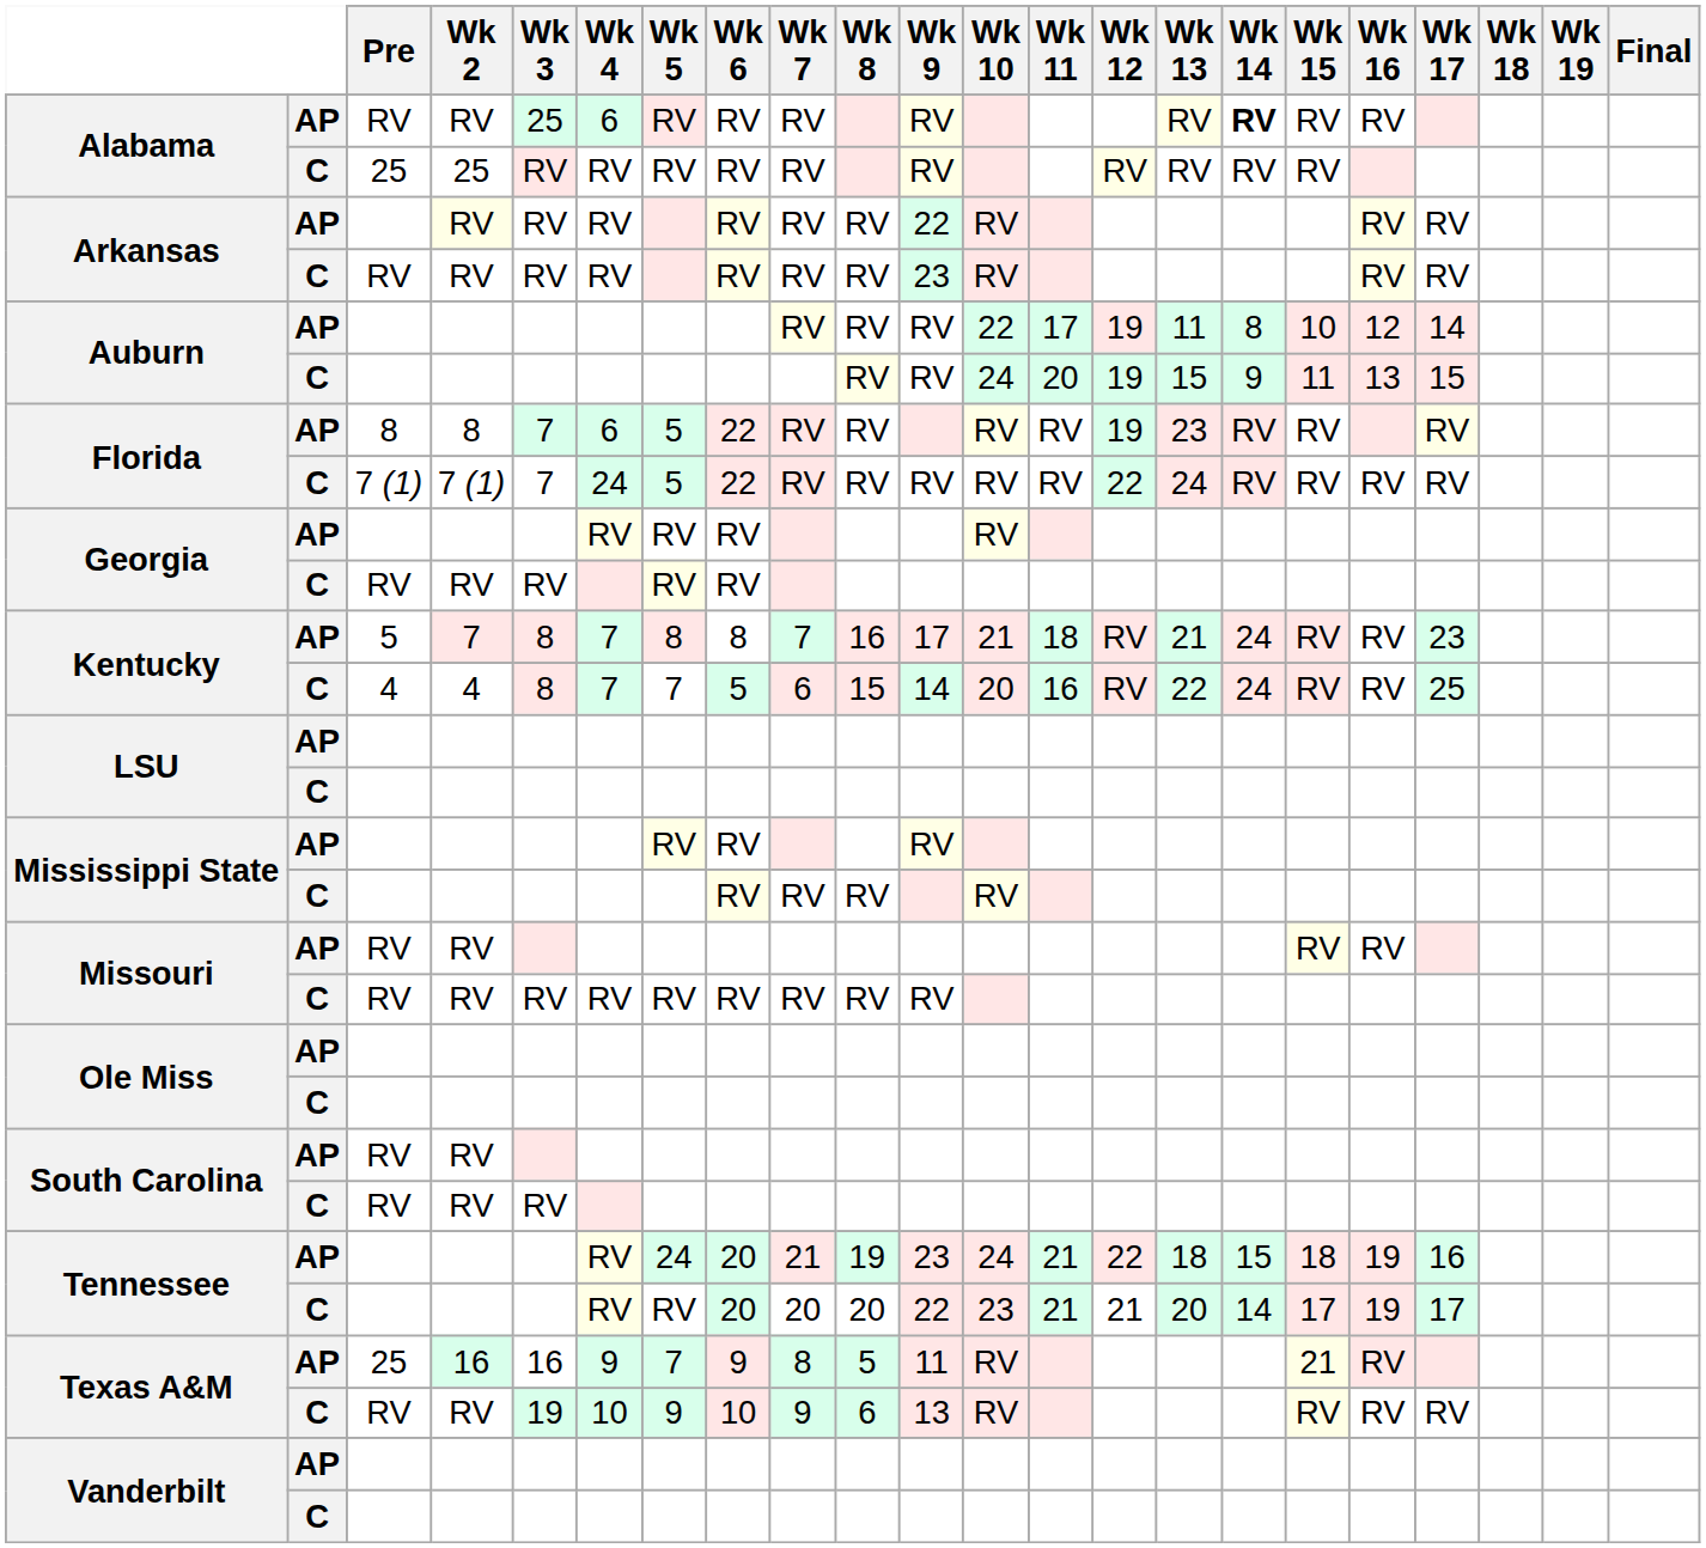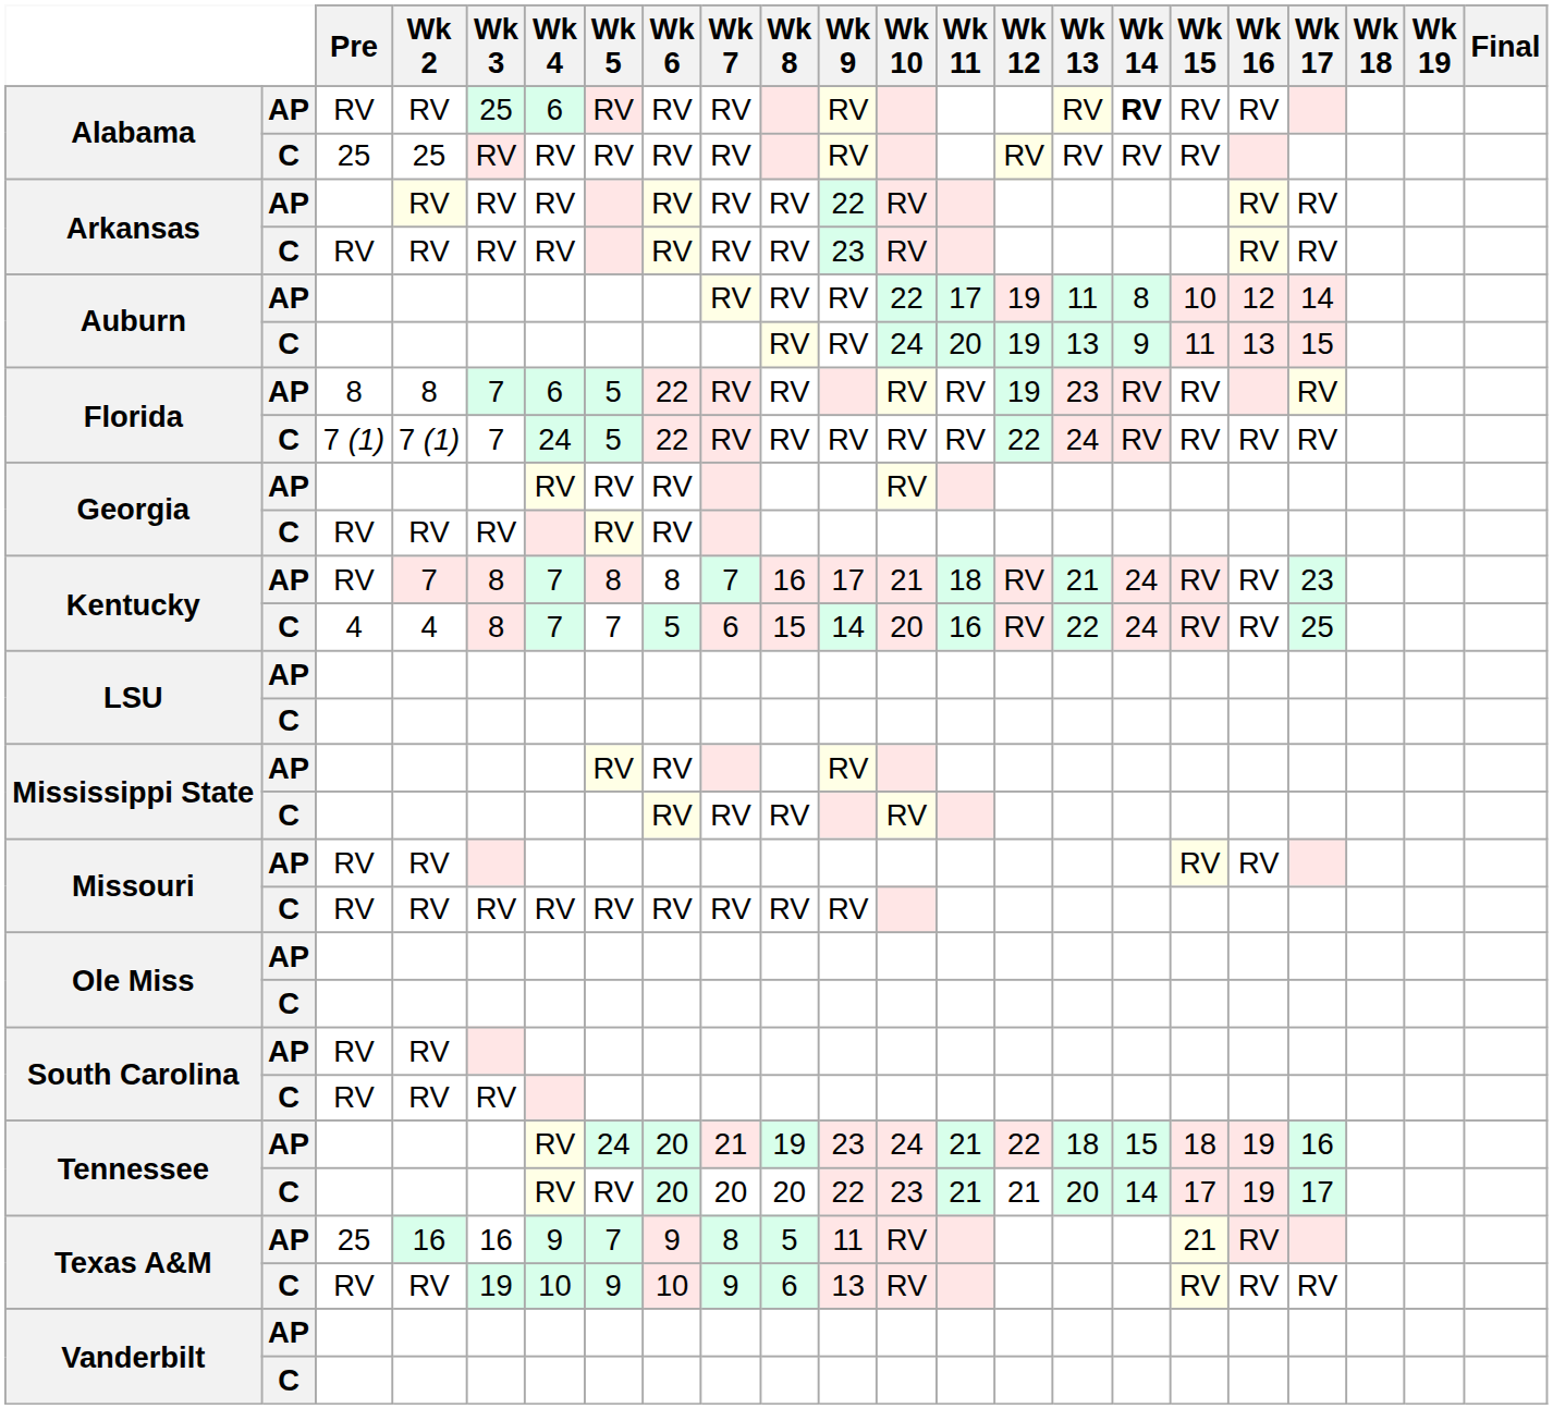Auburn / C | Wk 13: 15 -> 13
Kentucky / AP | Pre: 5 -> RV
